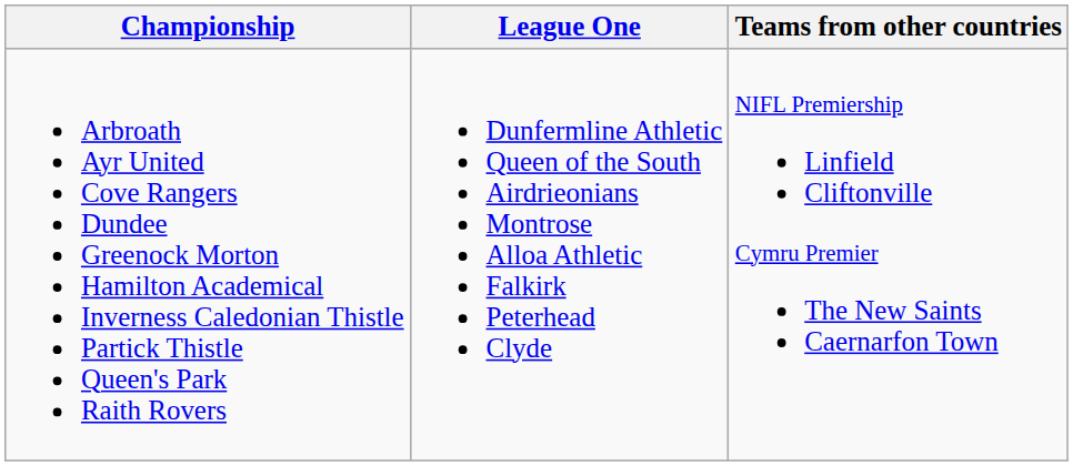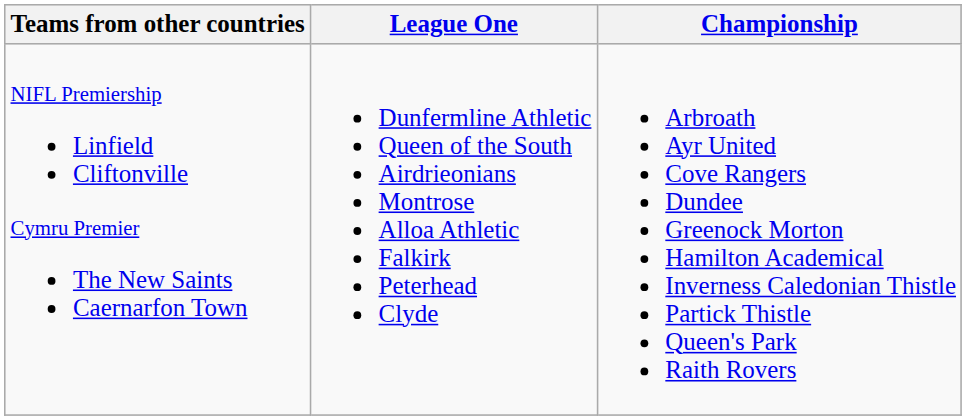columns swapped: Championship <-> Teams from other countries
